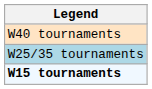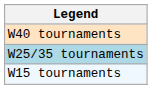row 4 | column 1: bold -> normal
